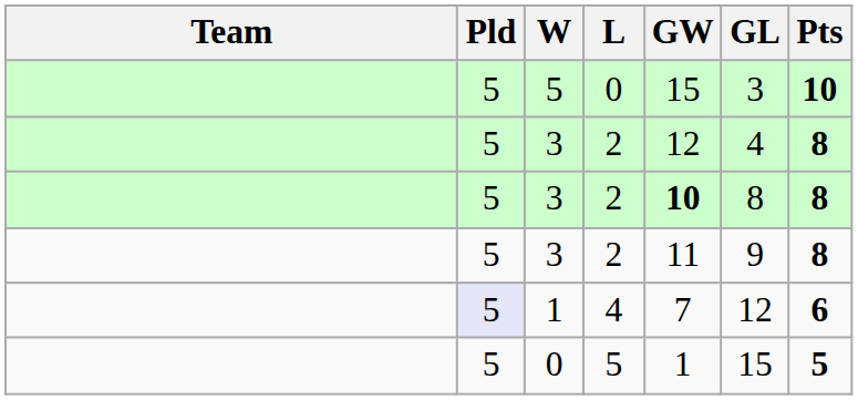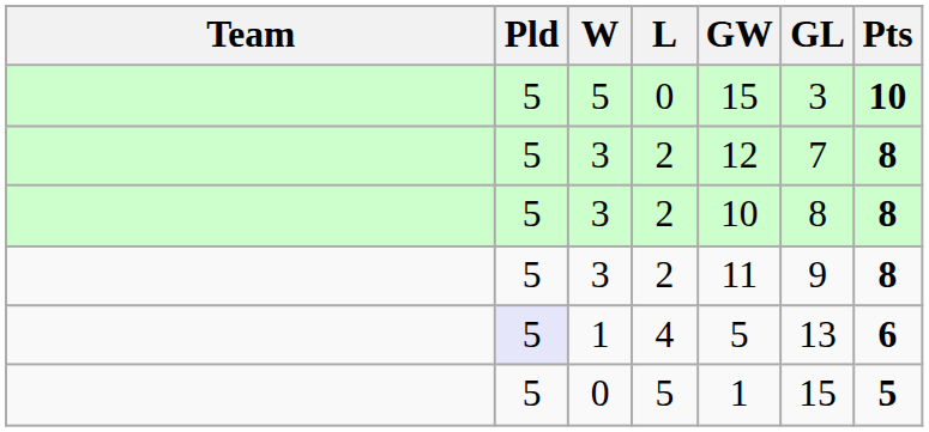row 3 | GL: 4 -> 7
row 4 | GW: bold -> normal
row 6 | GW: 7 -> 5
row 6 | GL: 12 -> 13
